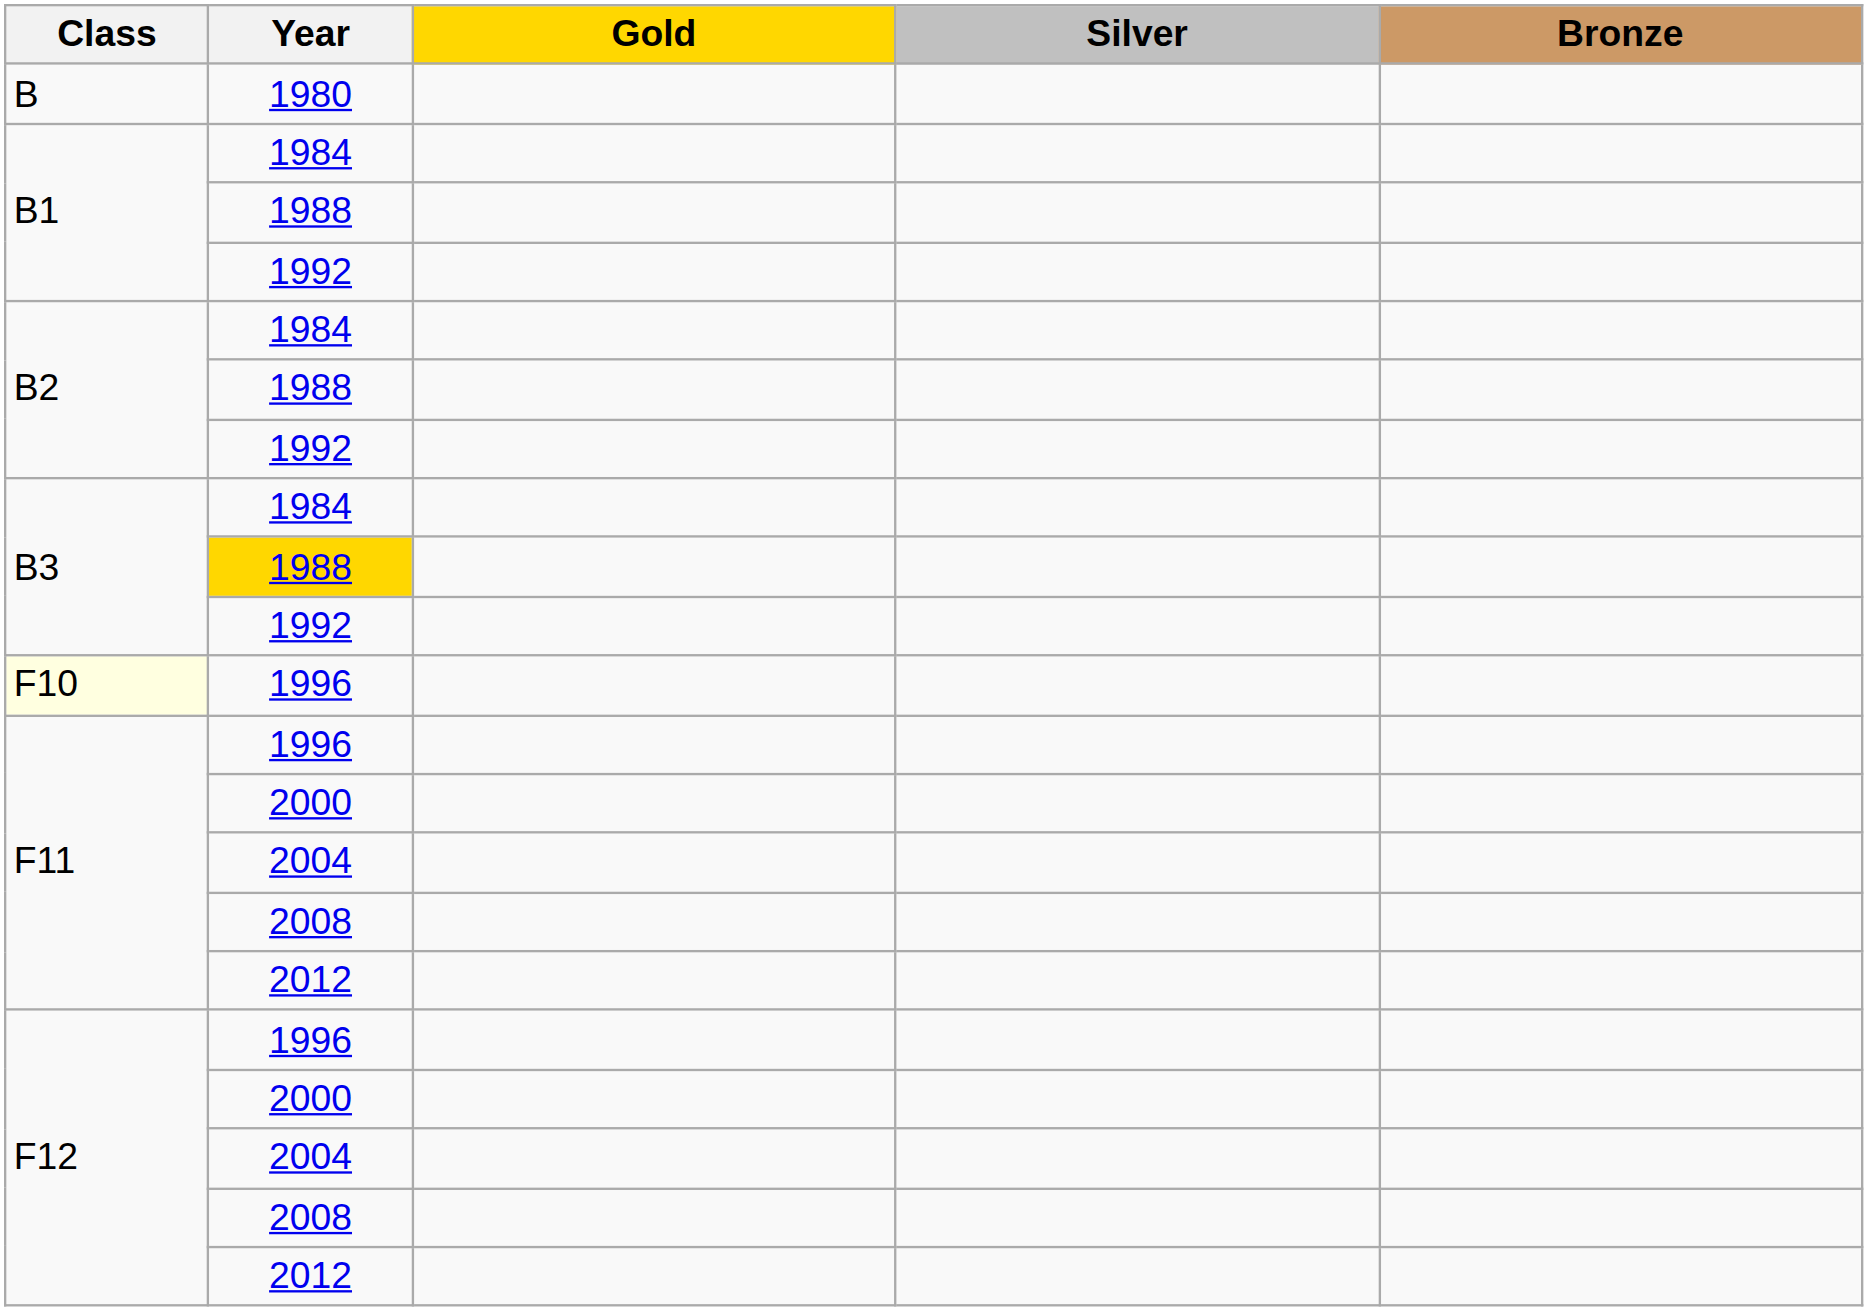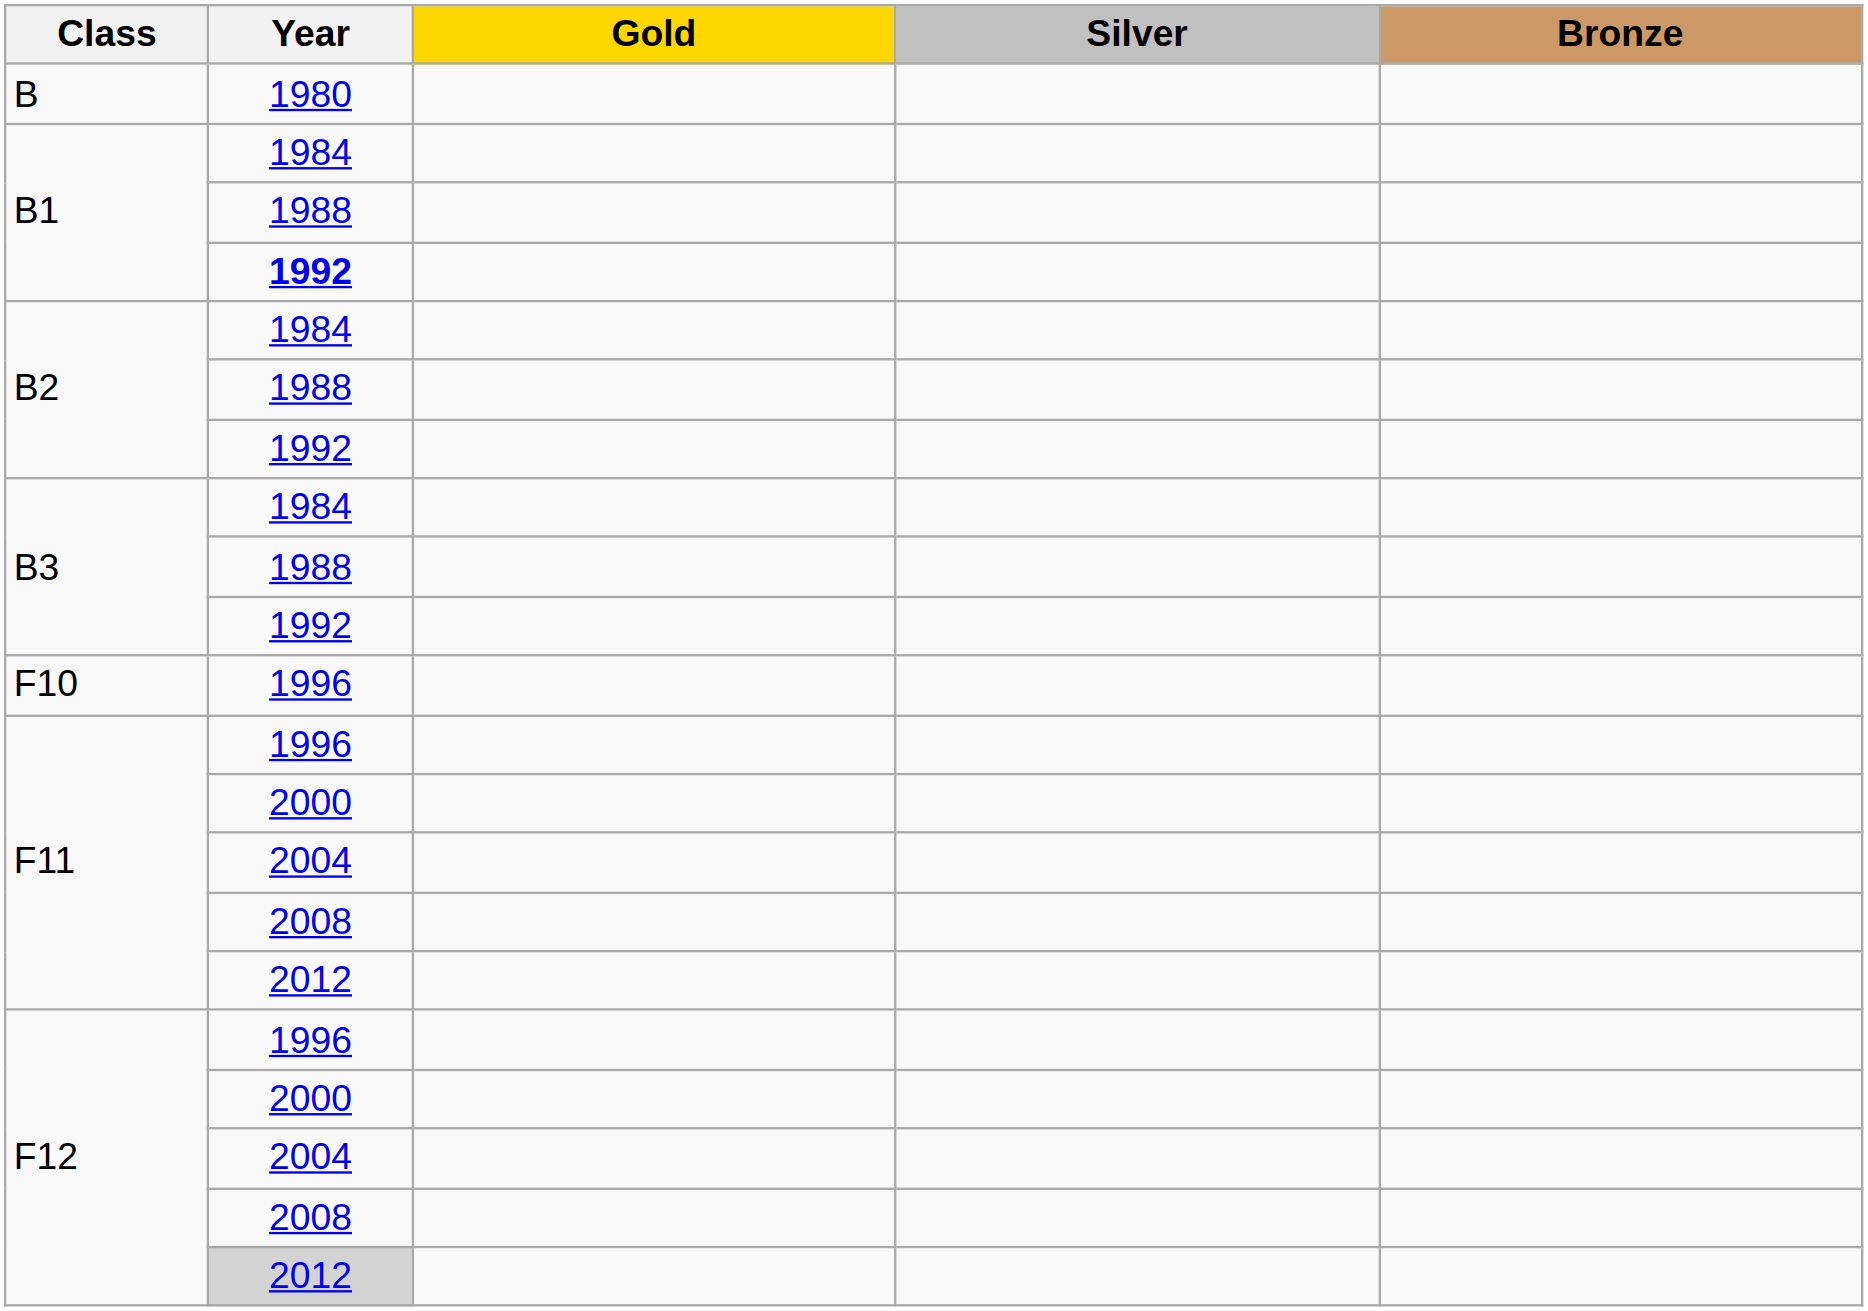B1 / 1992 | Year: normal -> bold
B3 / 1988 | Year: gold background -> no background
F10 / 1996 | Class: lightyellow background -> no background
F12 / 2012 | Year: no background -> lightgrey background
